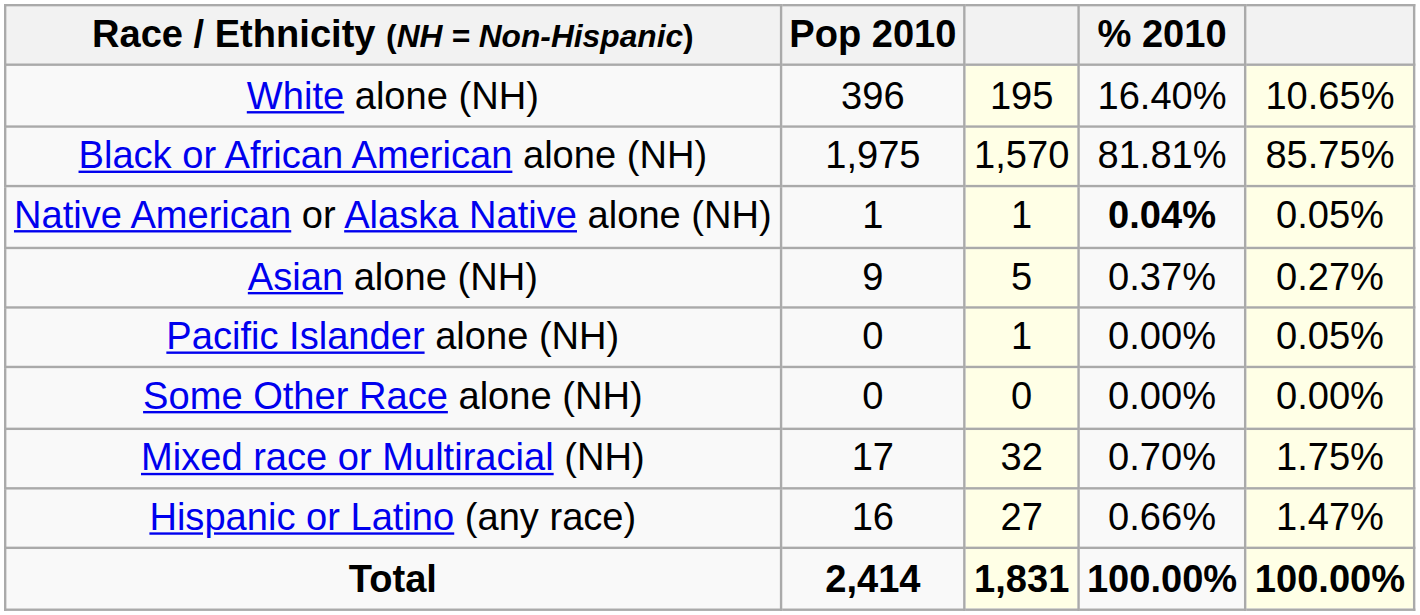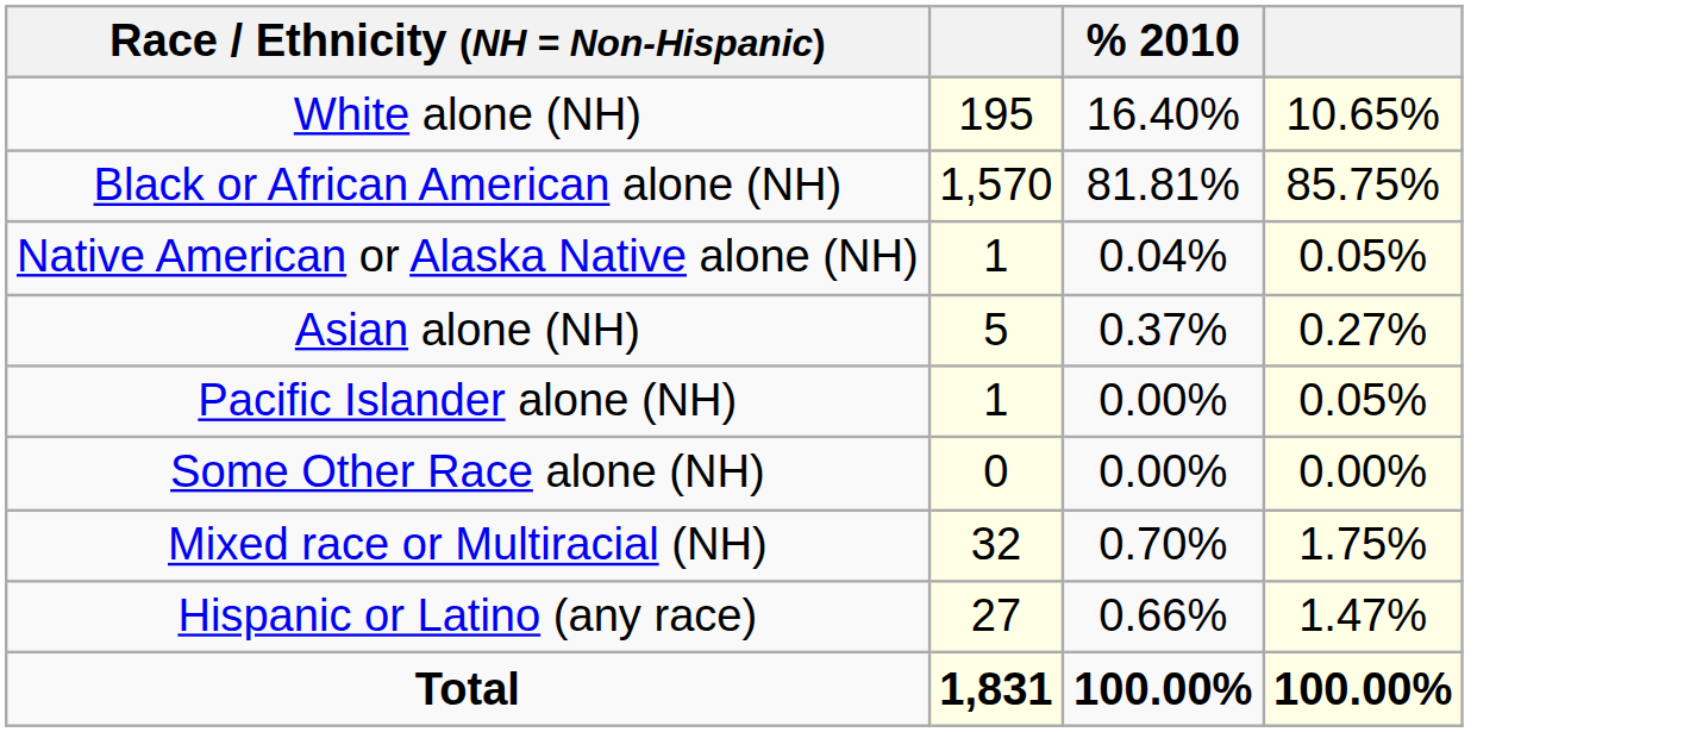- column: Pop 2010 | 396 | 1,975 | 1 | 9 | 0 | 0 | 17 | 16 | 2,414
Native American or Alaska Native alone (NH) | % 2010: bold -> normal
